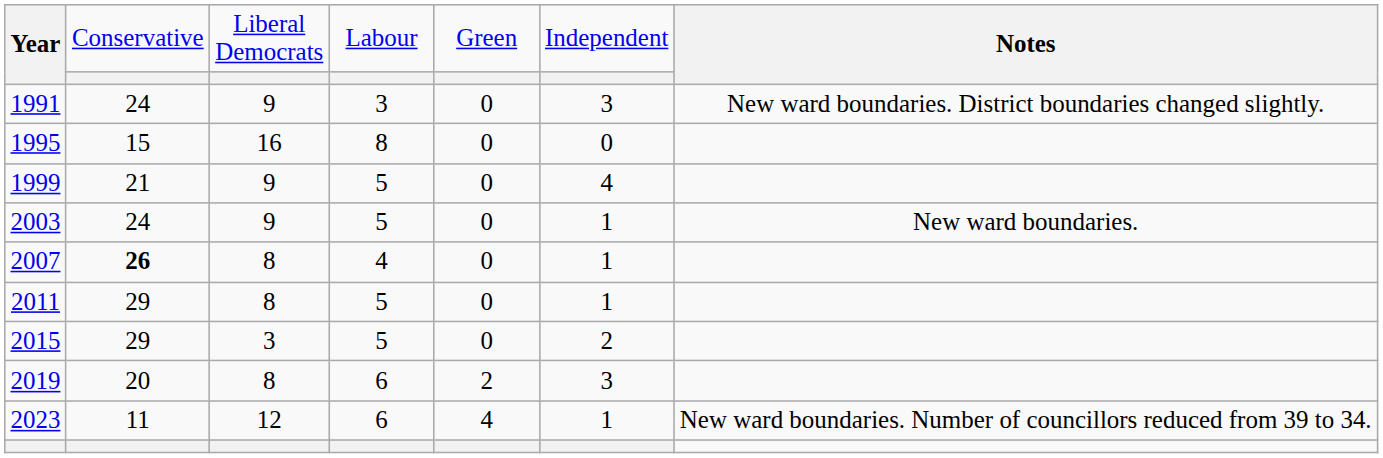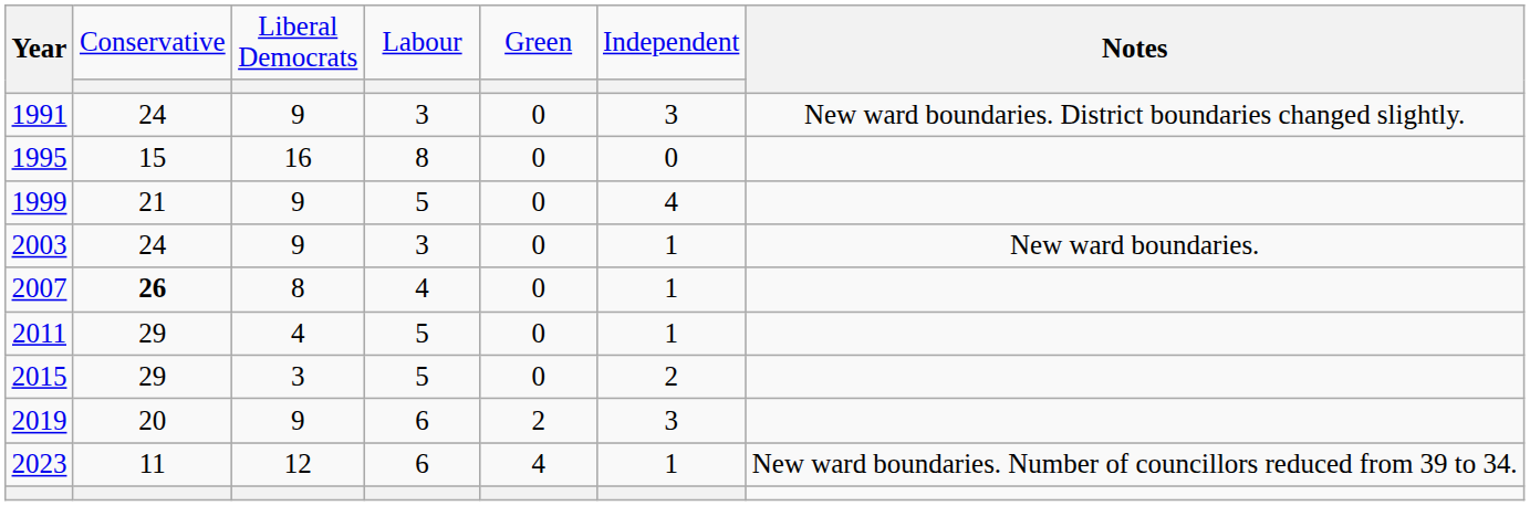2003 | column 4: 5 -> 3
2011 | column 3: 8 -> 4
2019 | column 3: 8 -> 9
